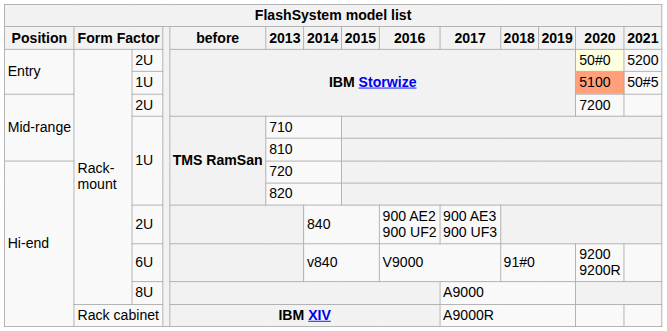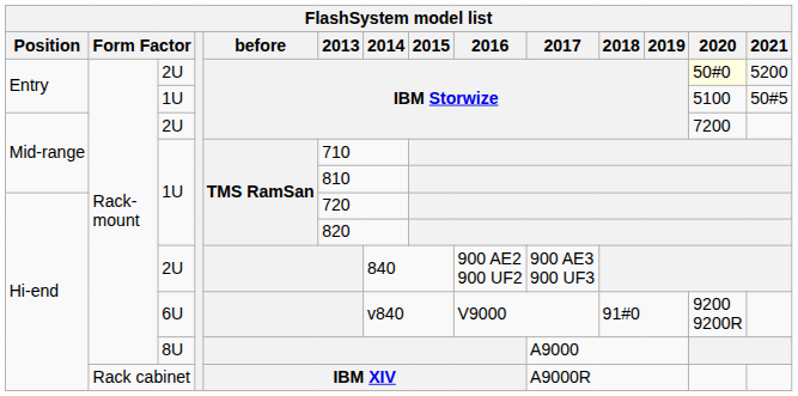Entry / 1U | 2020: lightsalmon background -> no background
